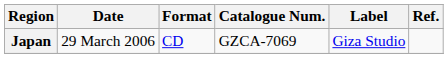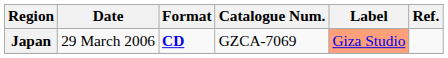Japan | Format: normal -> bold
Japan | Label: no background -> lightsalmon background
